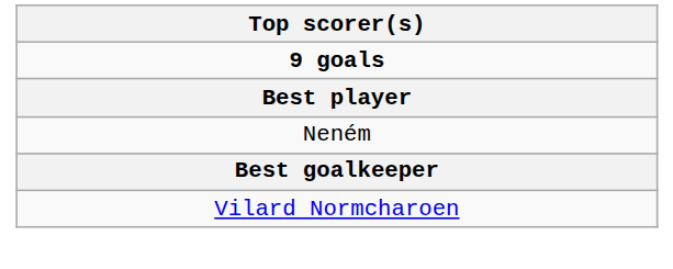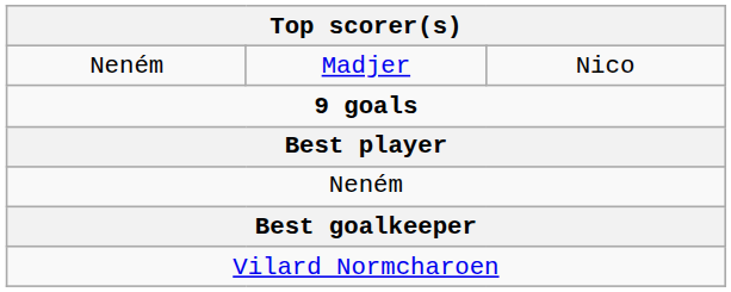+ row: Neném | Madjer | Nico
